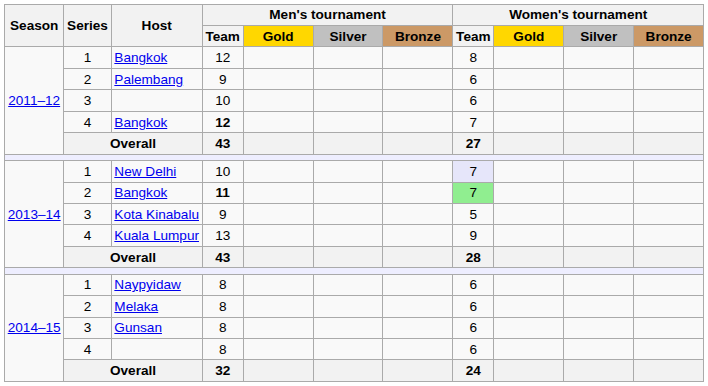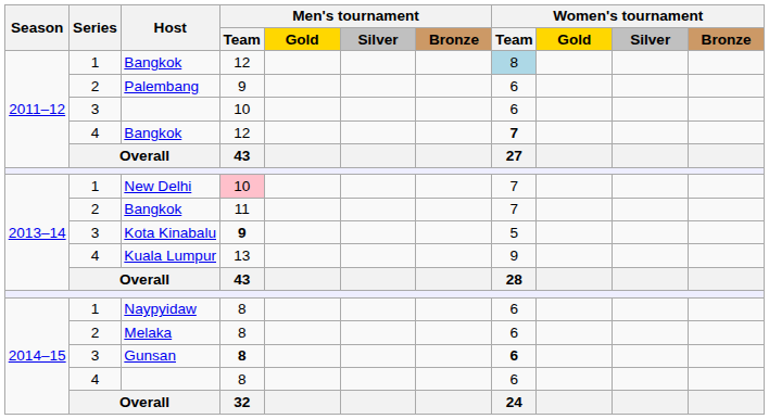1 / Bangkok | Women's tournament / Team: no background -> lightblue background
4 / Bangkok | Men's tournament / Team: bold -> normal
4 / Bangkok | Women's tournament / Team: normal -> bold
New Delhi | Men's tournament / Team: no background -> pink background
New Delhi | Women's tournament / Team: lavender background -> no background
2 / Bangkok | Men's tournament / Team: bold -> normal
2 / Bangkok | Women's tournament / Team: lightgreen background -> no background
Kota Kinabalu | Men's tournament / Team: normal -> bold
Gunsan | Men's tournament / Team: normal -> bold
Gunsan | Women's tournament / Team: normal -> bold
